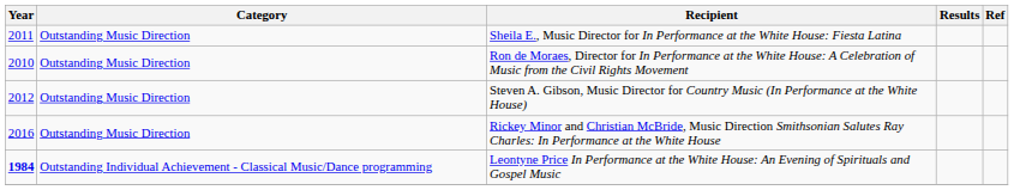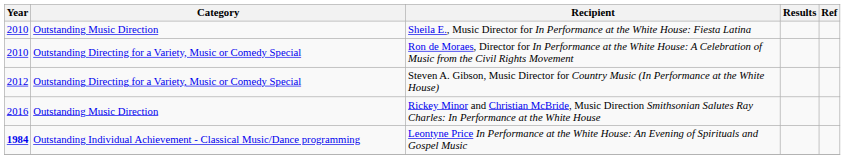row 2 | Year: 2011 -> 2010
row 3 | Category: Outstanding Music Direction -> Outstanding Directing for a Variety, Music or Comedy Special
row 4 | Category: Outstanding Music Direction -> Outstanding Directing for a Variety, Music or Comedy Special
